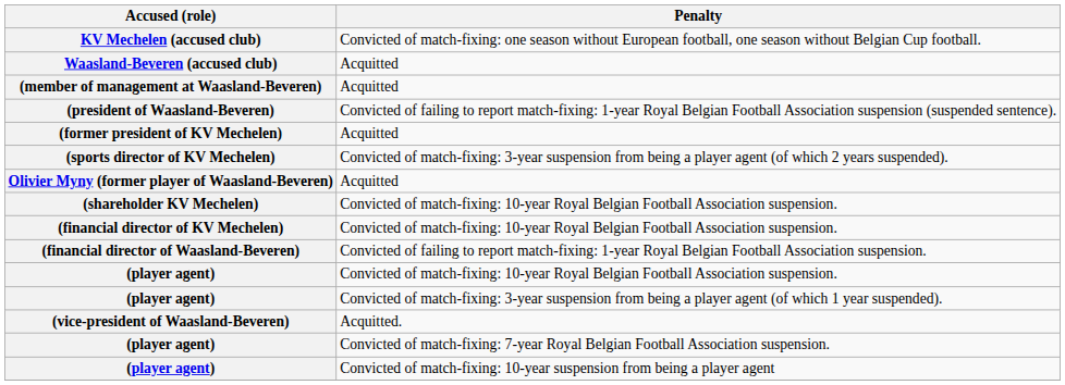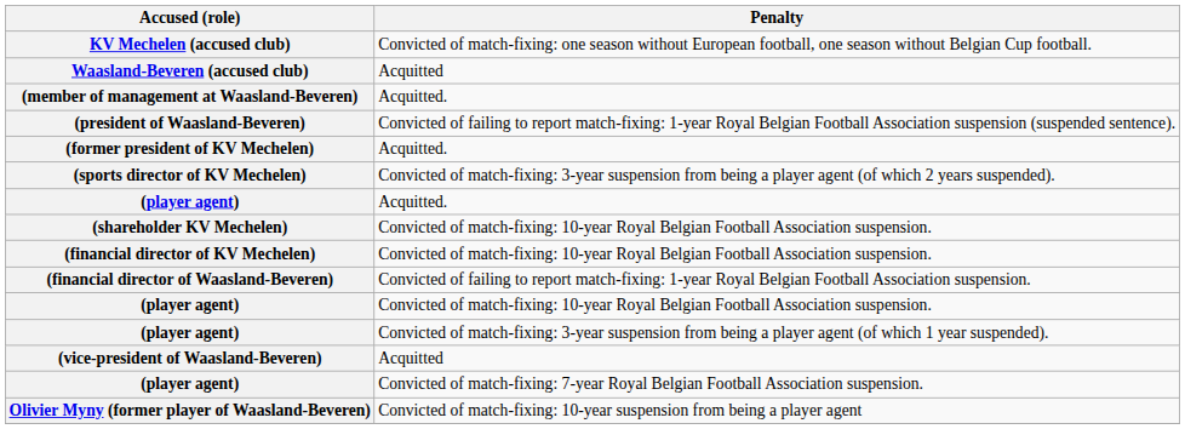row 4 | Penalty: Acquitted -> Acquitted.
row 6 | Penalty: Acquitted -> Acquitted.
row 8 | Accused (role): Olivier Myny (former player of Waasland-Beveren) -> (player agent)
row 8 | Penalty: Acquitted -> Acquitted.
row 14 | Penalty: Acquitted. -> Acquitted
row 16 | Accused (role): (player agent) -> Olivier Myny (former player of Waasland-Beveren)
